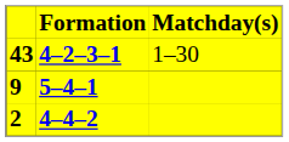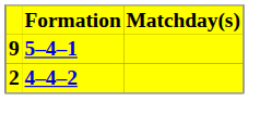- row: 43 | 4–2–3–1 | 1–30
